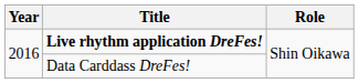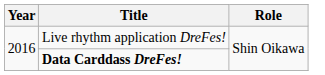Live rhythm application DreFes! | Title: bold -> normal
Data Carddass DreFes! | Title: normal -> bold
